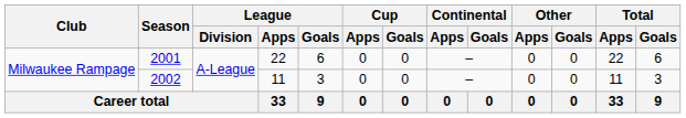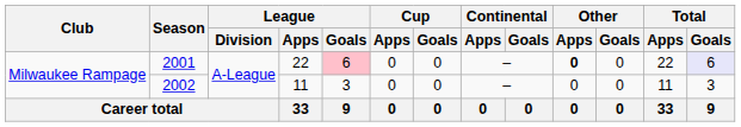2001 | League / Goals: no background -> pink background
2001 | Other / Apps: normal -> bold
2001 | Total / Goals: no background -> lavender background
